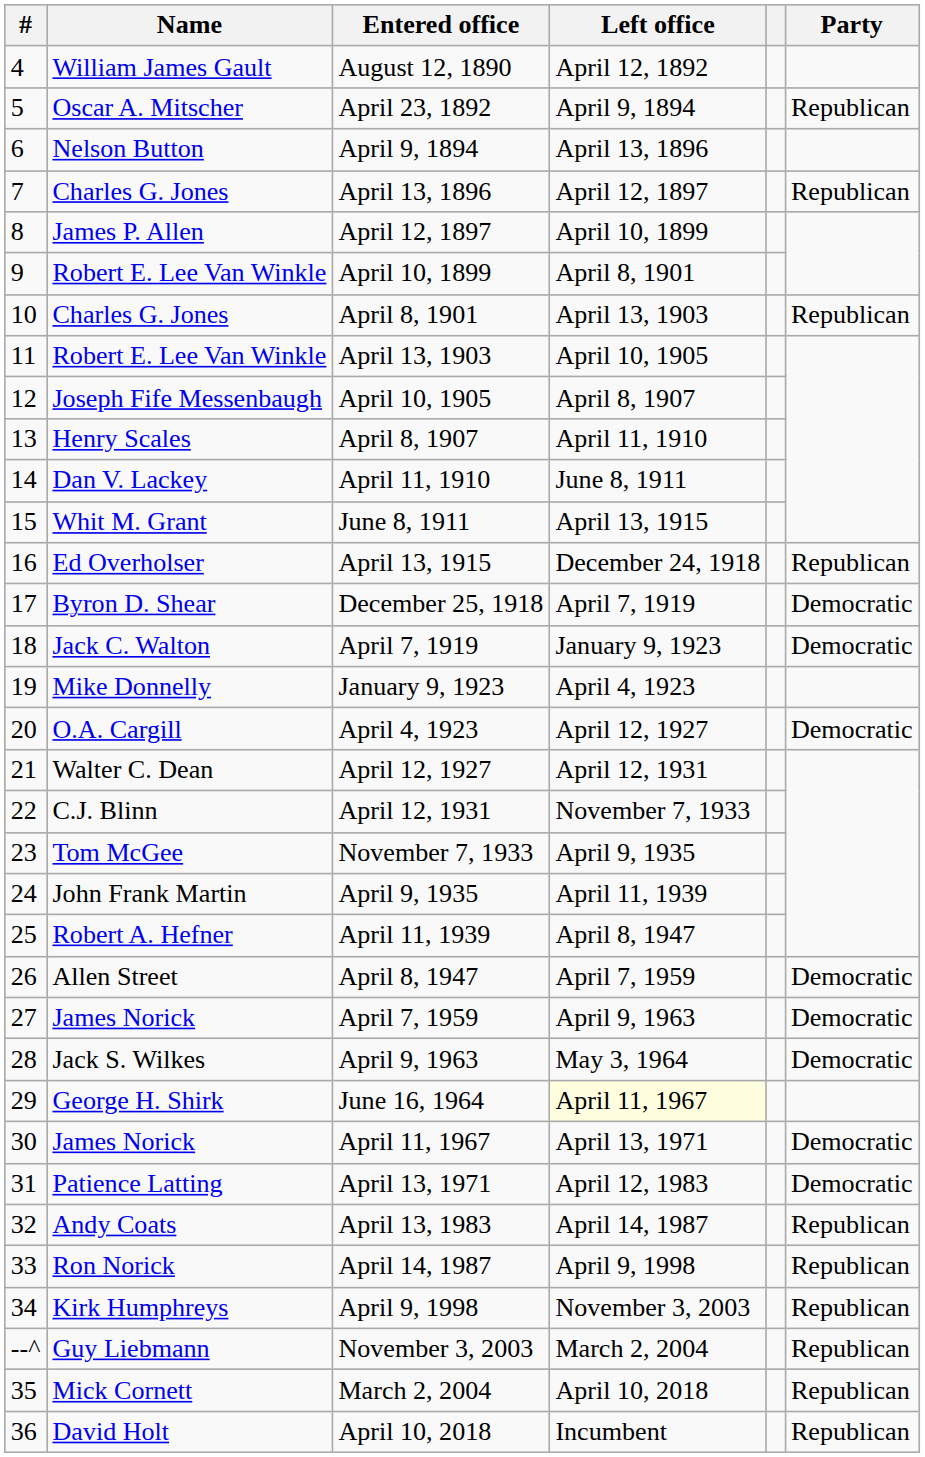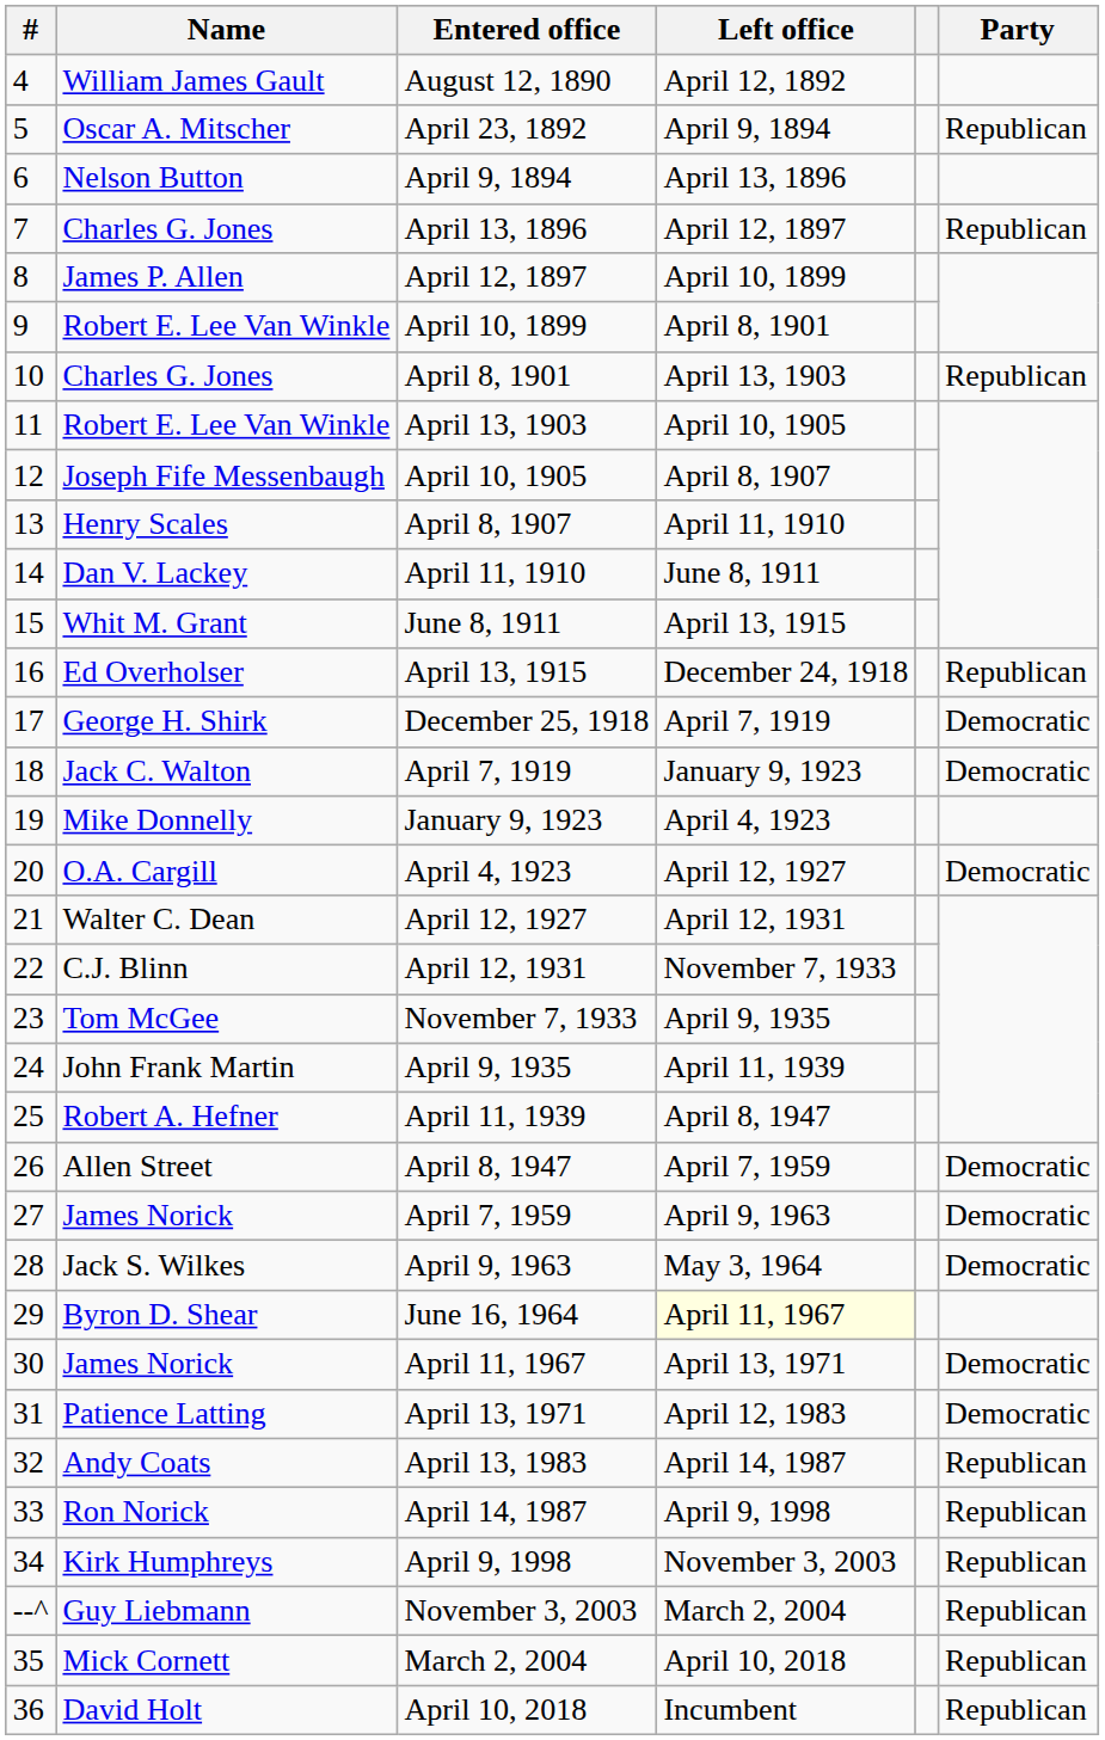December 25, 1918 | Name: Byron D. Shear -> George H. Shirk
June 16, 1964 | Name: George H. Shirk -> Byron D. Shear
